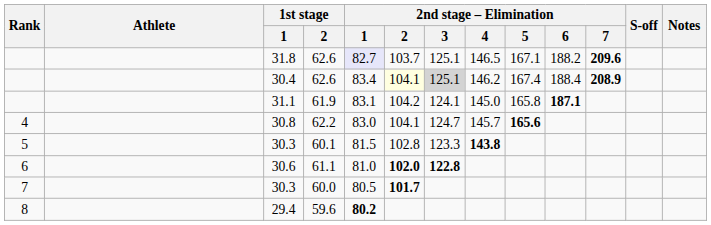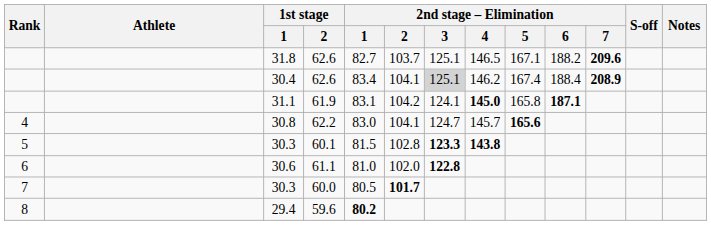31.8 | 2nd stage – Elimination / 1: lavender background -> no background
30.4 | 2nd stage – Elimination / 2: lightyellow background -> no background
31.1 | 2nd stage – Elimination / 4: normal -> bold
30.3 / 60.1 | 2nd stage – Elimination / 3: normal -> bold
30.6 | 2nd stage – Elimination / 2: bold -> normal
